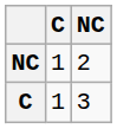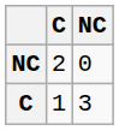row 2 | C: 1 -> 2
row 2 | NC: 2 -> 0
